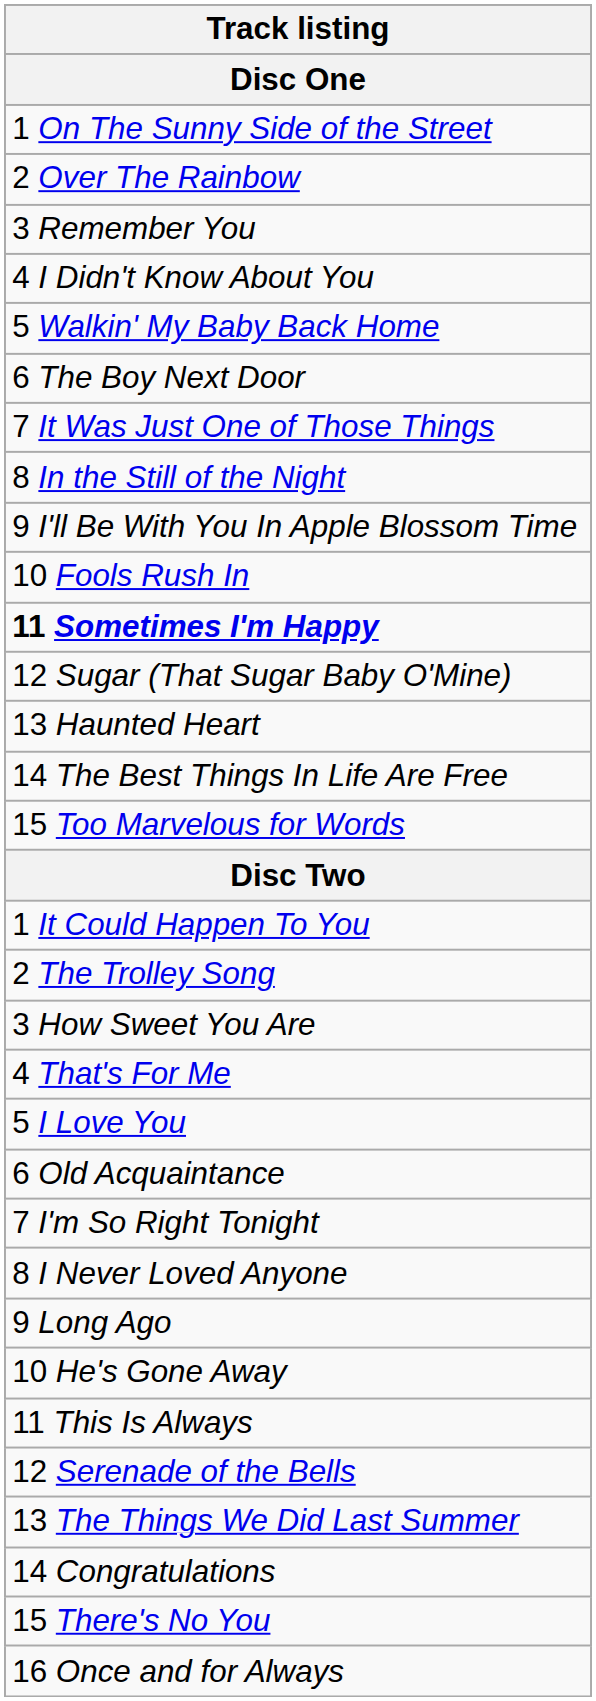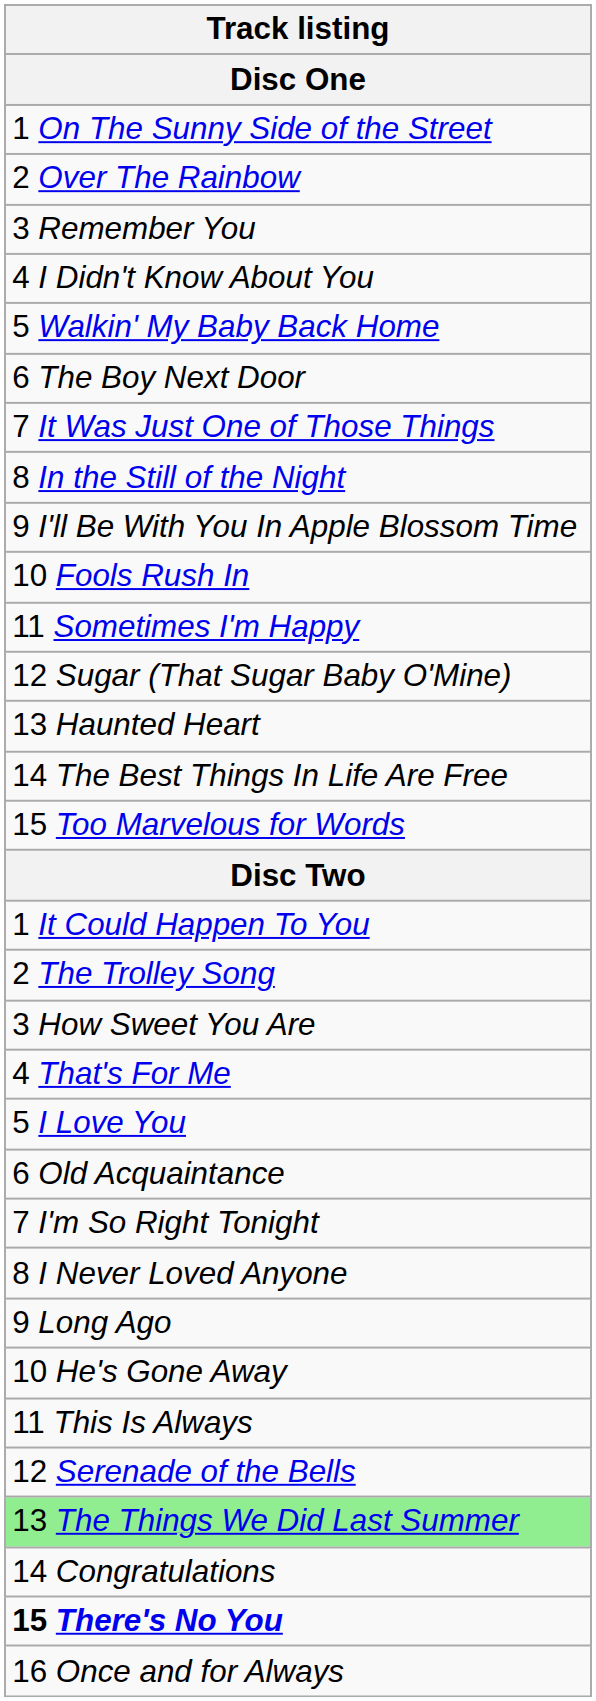row 13 | column 1: bold -> normal
row 31 | column 1: no background -> lightgreen background
row 33 | column 1: normal -> bold
